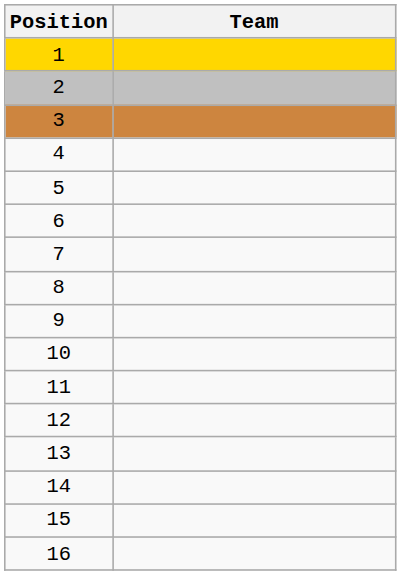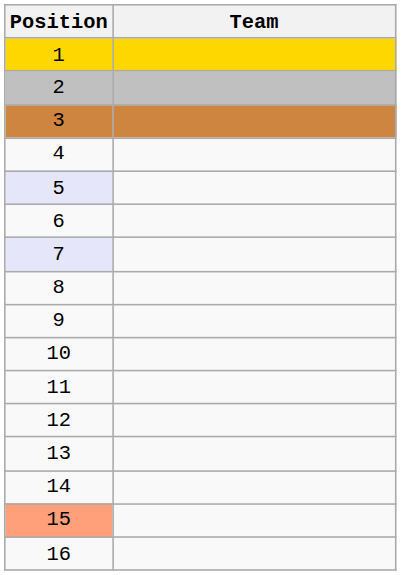5 | Position: no background -> lavender background
7 | Position: no background -> lavender background
15 | Position: no background -> lightsalmon background
